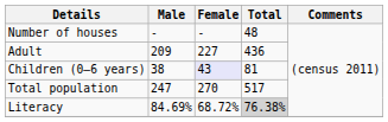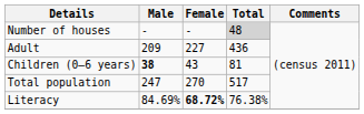Number of houses | Total: no background -> lightgrey background
Children (0–6 years) | Male: normal -> bold
Children (0–6 years) | Female: lavender background -> no background
Literacy | Female: normal -> bold
Literacy | Total: lightgrey background -> no background
